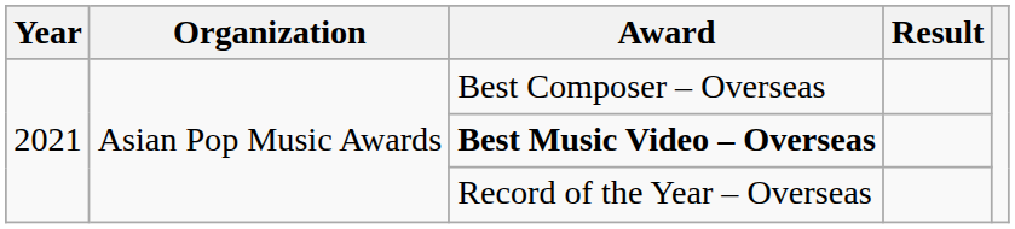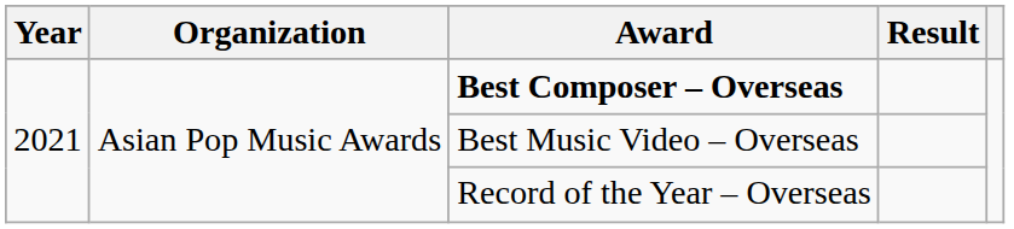Best Composer – Overseas | Award: normal -> bold
Best Music Video – Overseas | Award: bold -> normal
